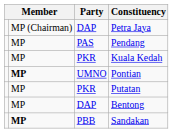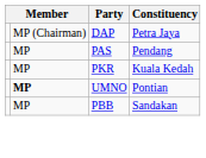- row: MP | PKR | Putatan
- row: MP | DAP | Bentong
Sandakan | column 2: bold -> normal
